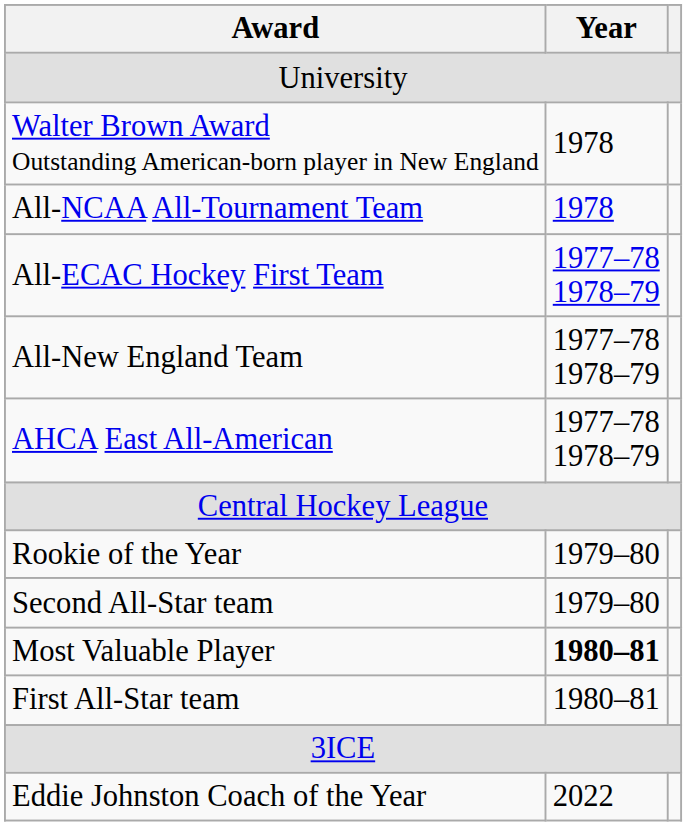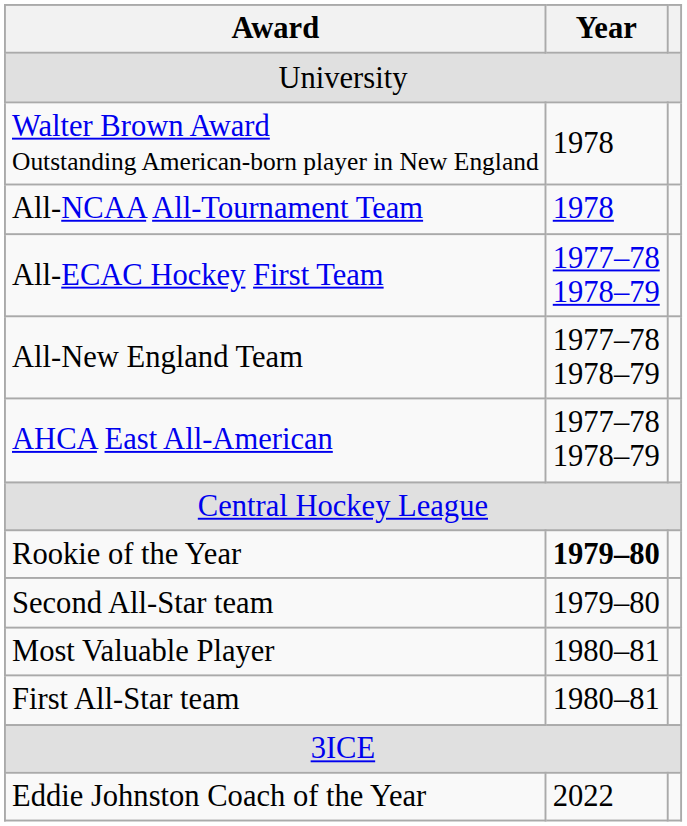Rookie of the Year | Year: normal -> bold
Most Valuable Player | Year: bold -> normal
